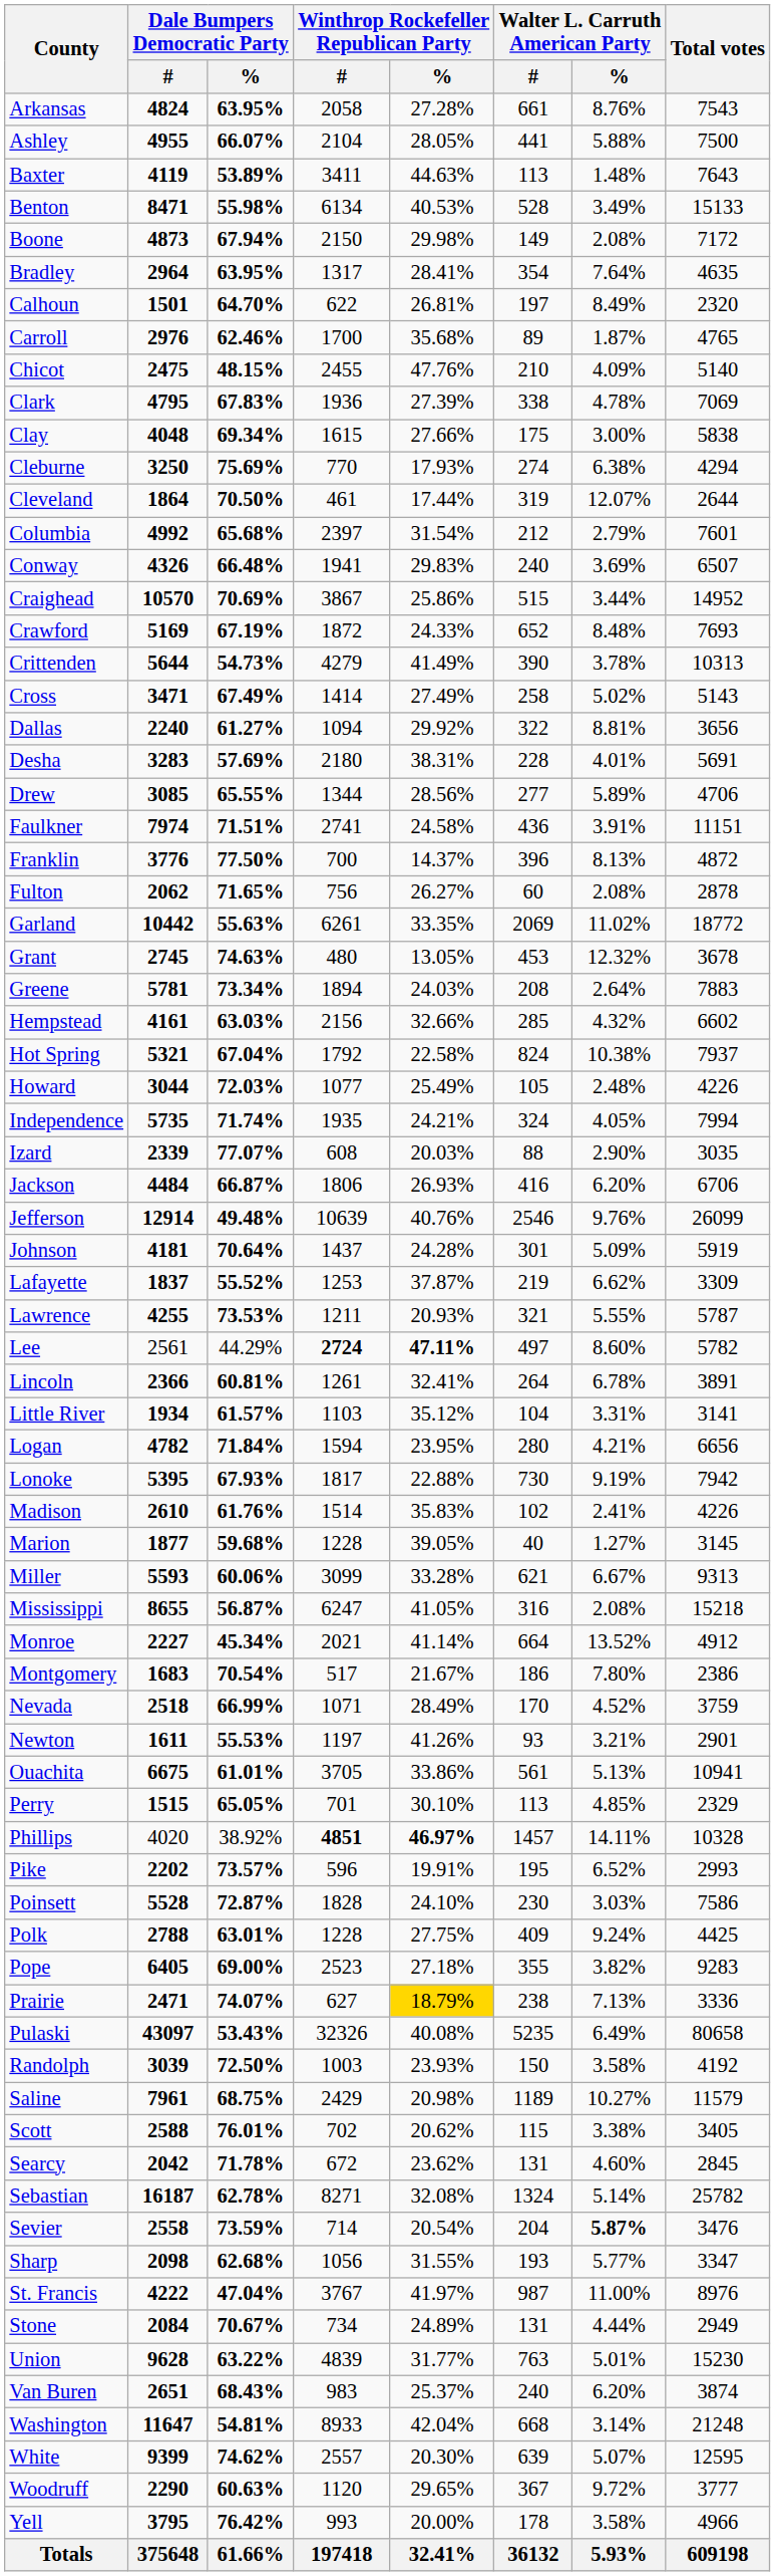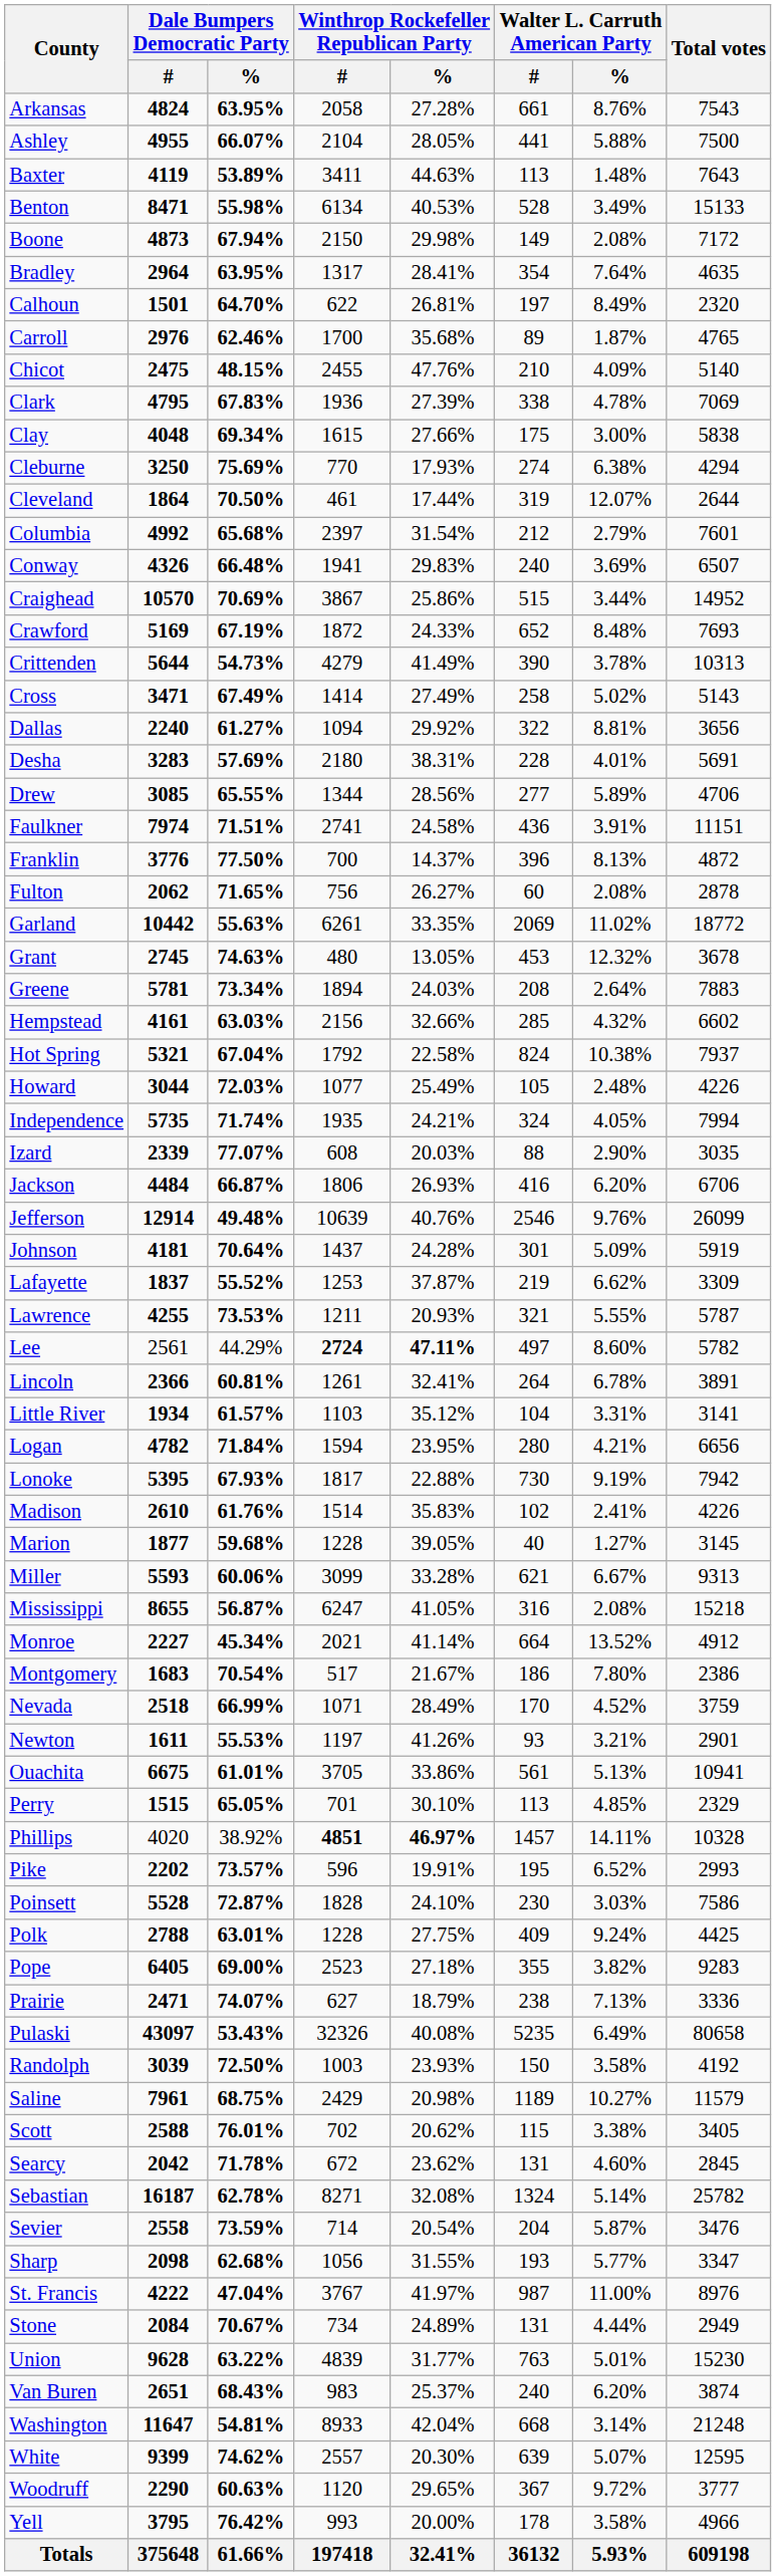Prairie | Winthrop Rockefeller Republican Party / %: gold background -> no background
Sevier | Walter L. Carruth American Party / %: bold -> normal
